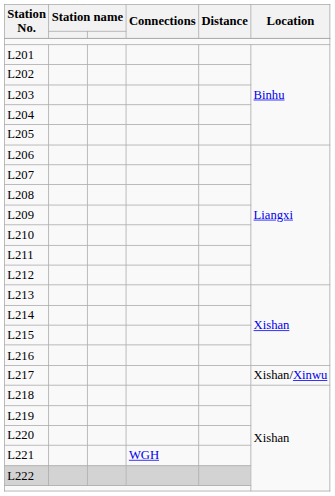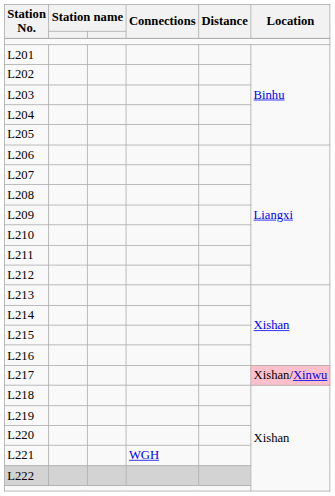L217 | Location: no background -> pink background
